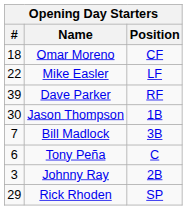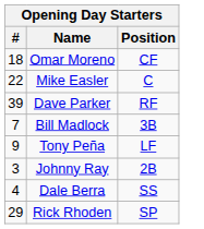Mike Easler | Position: LF -> C
- row: 30 | Jason Thompson | 1B
Tony Peña | #: 6 -> 9
Tony Peña | Position: C -> LF
+ row: 4 | Dale Berra | SS
